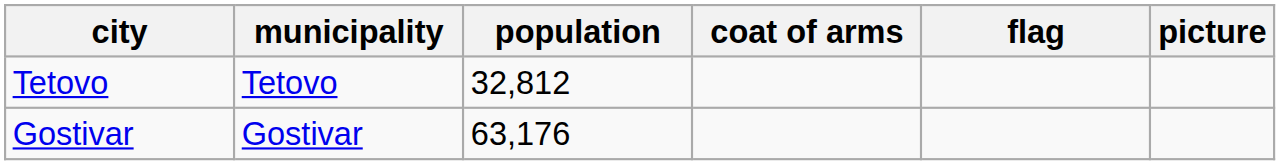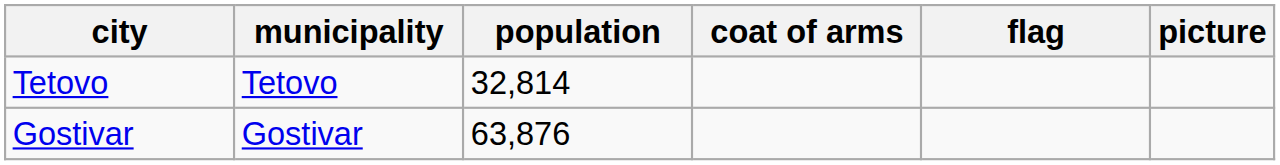row 2 | population: 32,812 -> 32,814
row 3 | population: 63,176 -> 63,876
